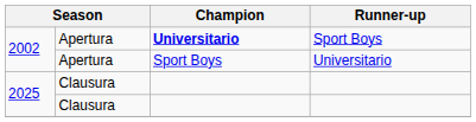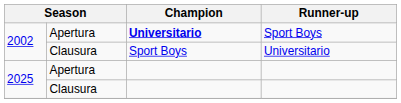row 3 | column 2: Apertura -> Clausura
row 4 | column 2: Clausura -> Apertura
